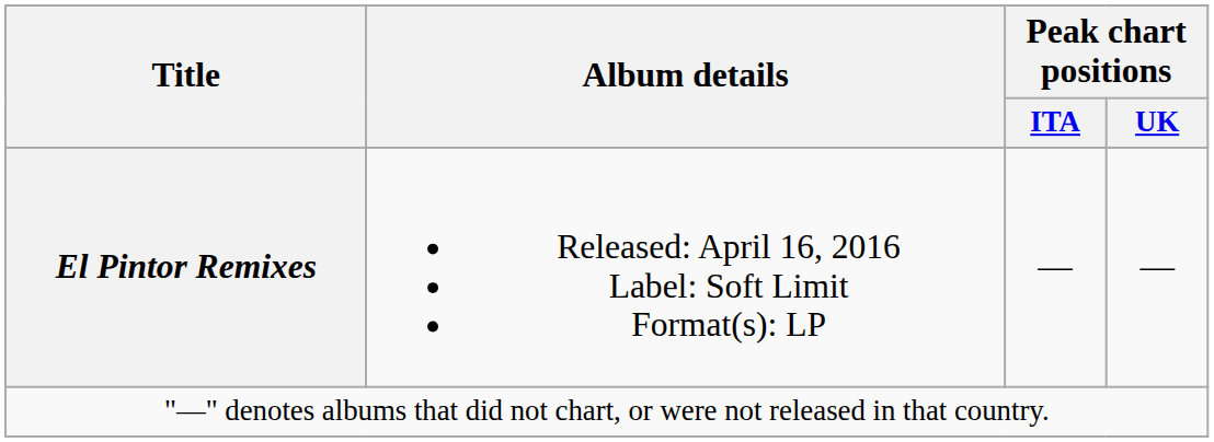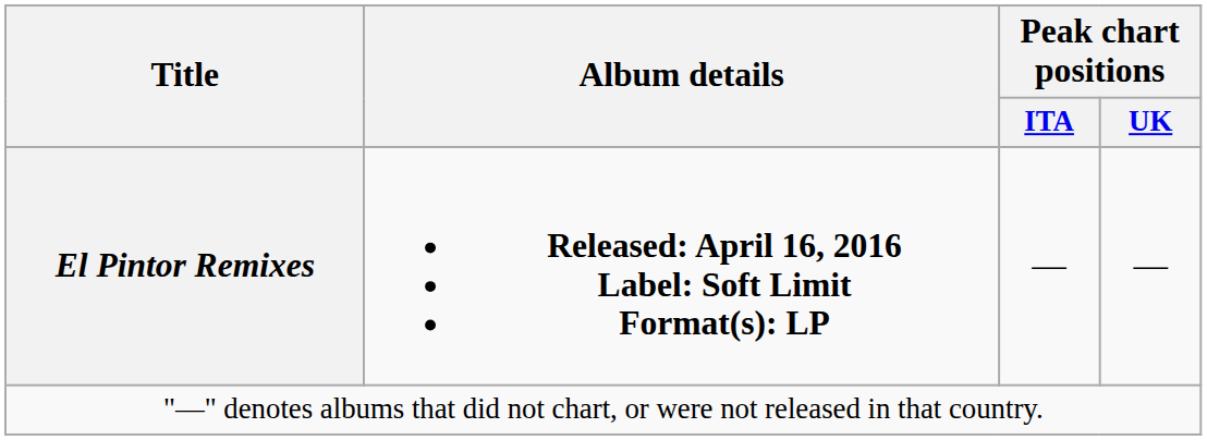El Pintor Remixes | Album details: normal -> bold
